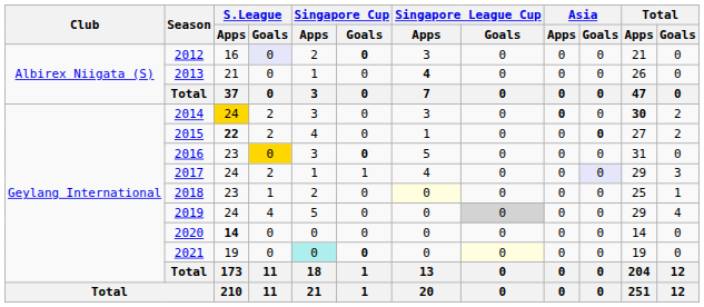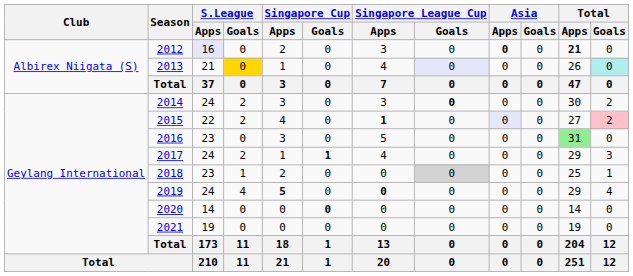2012 | S.League / Apps: no background -> lavender background
2012 | S.League / Goals: lavender background -> no background
2012 | Singapore Cup / Goals: bold -> normal
2012 | Asia / Apps: normal -> bold
2012 | Total / Apps: normal -> bold
2013 | S.League / Goals: no background -> gold background
2013 | Singapore League Cup / Apps: bold -> normal
2013 | Singapore League Cup / Goals: no background -> lavender background
2013 | Total / Goals: no background -> paleturquoise background
2014 | S.League / Apps: gold background -> no background
2014 | Singapore League Cup / Goals: normal -> bold
2014 | Asia / Apps: bold -> normal
2014 | Total / Apps: bold -> normal
2015 | S.League / Apps: bold -> normal
2015 | Singapore League Cup / Apps: normal -> bold
2015 | Asia / Apps: no background -> lavender background
2015 | Asia / Goals: bold -> normal
2015 | Total / Goals: no background -> pink background
2016 | S.League / Goals: gold background -> no background
2016 | Singapore Cup / Goals: bold -> normal
2016 | Total / Apps: no background -> lightgreen background
2017 | Singapore Cup / Goals: normal -> bold
2017 | Asia / Goals: lavender background -> no background
2018 | Singapore League Cup / Apps: lightyellow background -> no background
2018 | Singapore League Cup / Goals: no background -> lightgrey background
2019 | Singapore Cup / Apps: normal -> bold
2019 | Singapore League Cup / Apps: normal -> bold
2019 | Singapore League Cup / Goals: lightgrey background -> no background
2020 | S.League / Apps: bold -> normal
2020 | Singapore Cup / Goals: normal -> bold
2021 | Singapore Cup / Apps: paleturquoise background -> no background
2021 | Singapore Cup / Goals: bold -> normal
2021 | Singapore League Cup / Goals: lightyellow background -> no background
